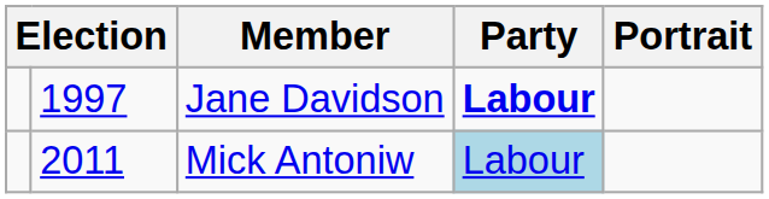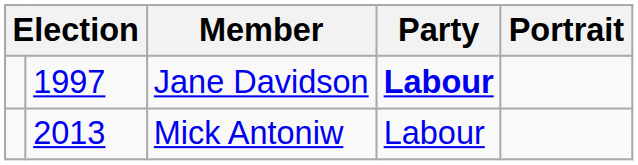Mick Antoniw | column 2: 2011 -> 2013
Mick Antoniw | Party: lightblue background -> no background
